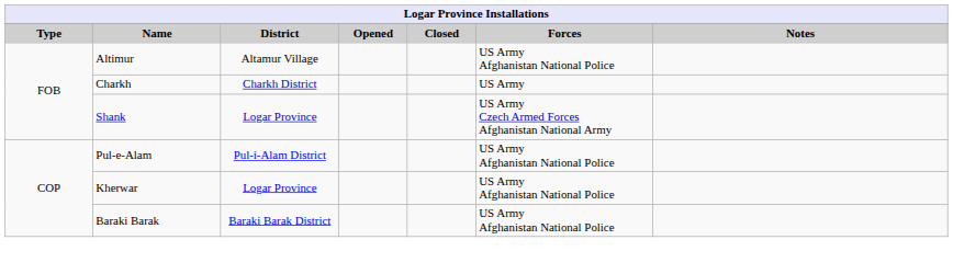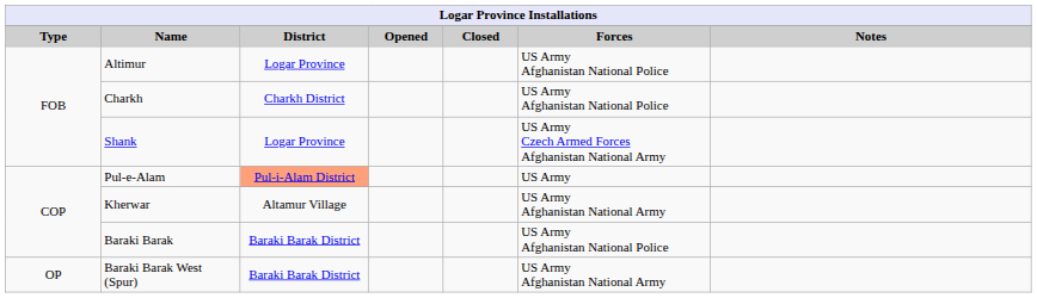Altimur | District: Altamur Village -> Logar Province
Charkh | Forces: US Army -> US Army Afghanistan National Police
Pul-e-Alam | District: no background -> lightsalmon background
Pul-e-Alam | Forces: US Army Afghanistan National Police -> US Army
Kherwar | District: Logar Province -> Altamur Village
Kherwar | Forces: US Army Afghanistan National Police -> US Army Afghanistan National Army
+ row: OP | Baraki Barak West (Spur) | Baraki Barak District | US Army Afghanistan National Army
